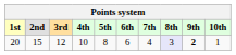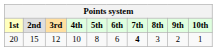20 | 7th: normal -> bold
20 | 8th: lavender background -> no background
20 | 9th: bold -> normal
